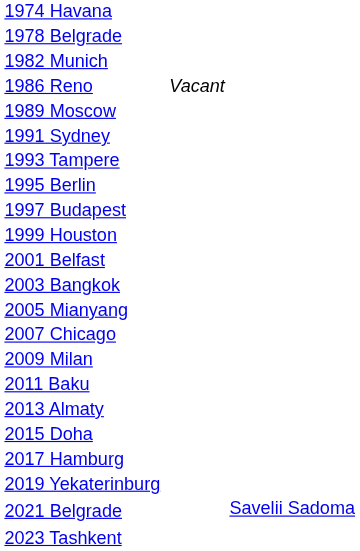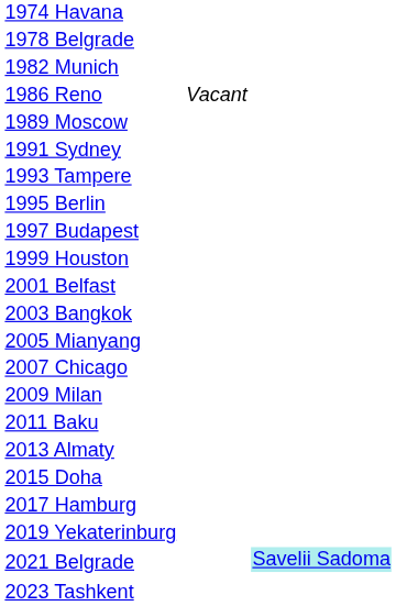2021 Belgrade / Savelii Sadoma | column 3: no background -> paleturquoise background
